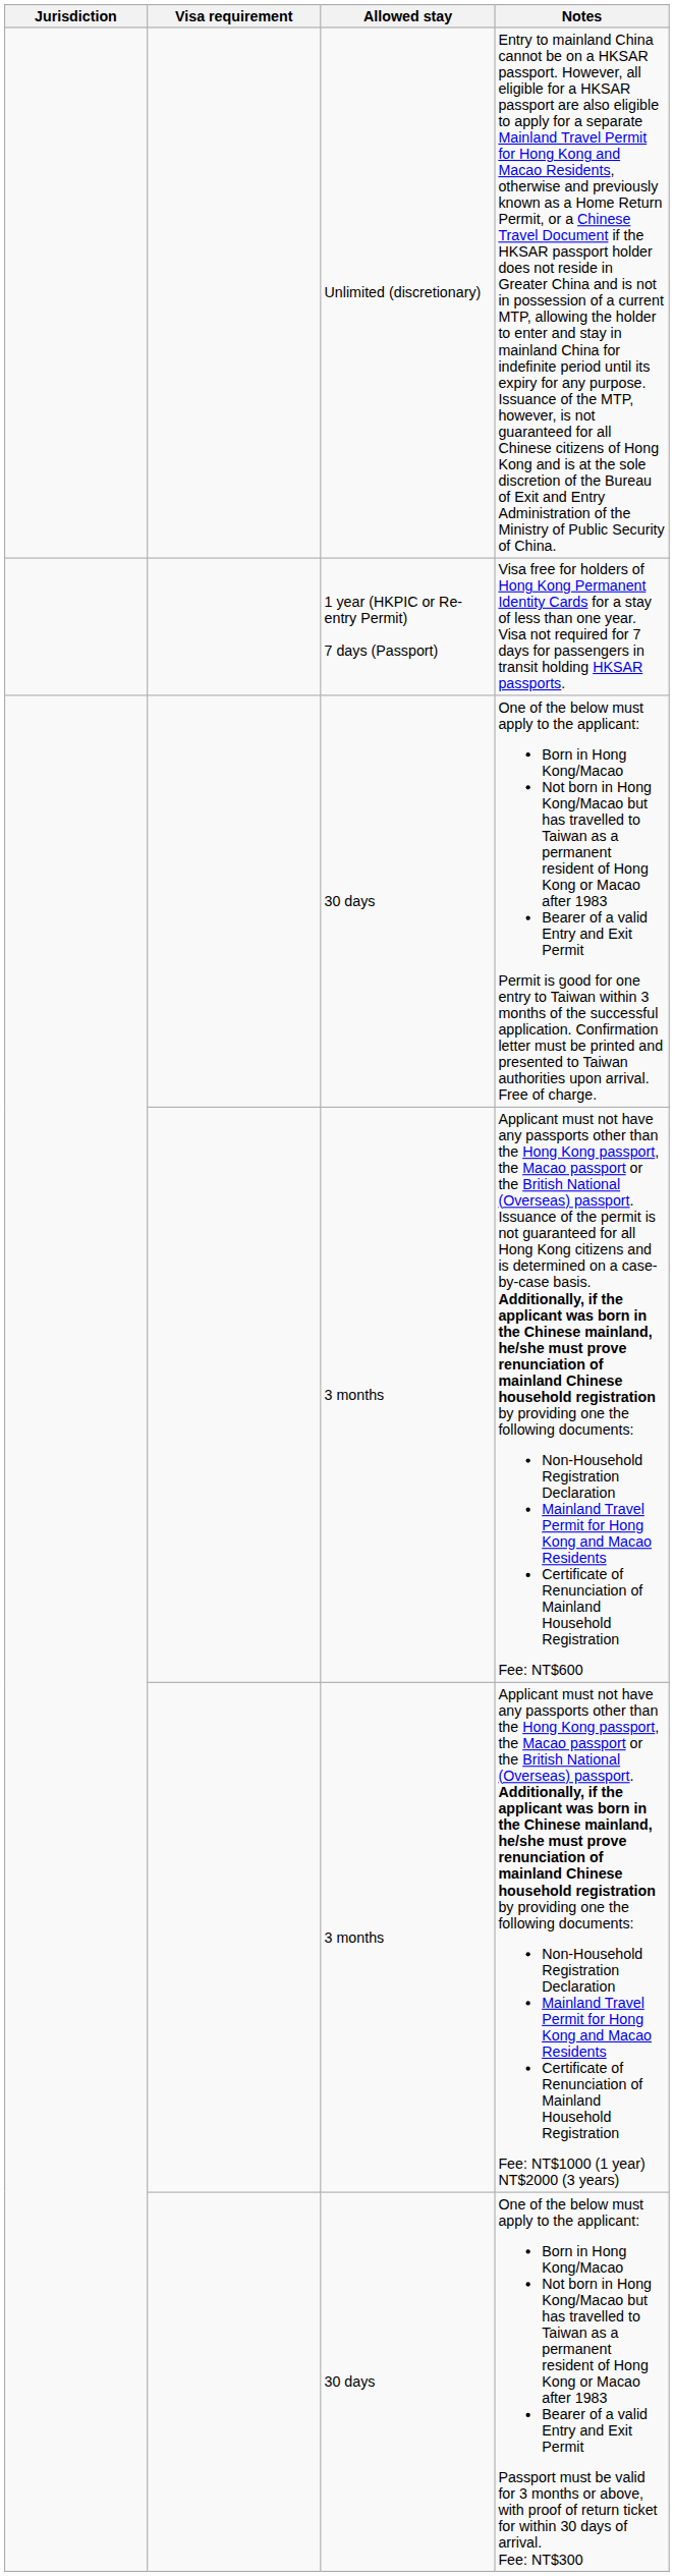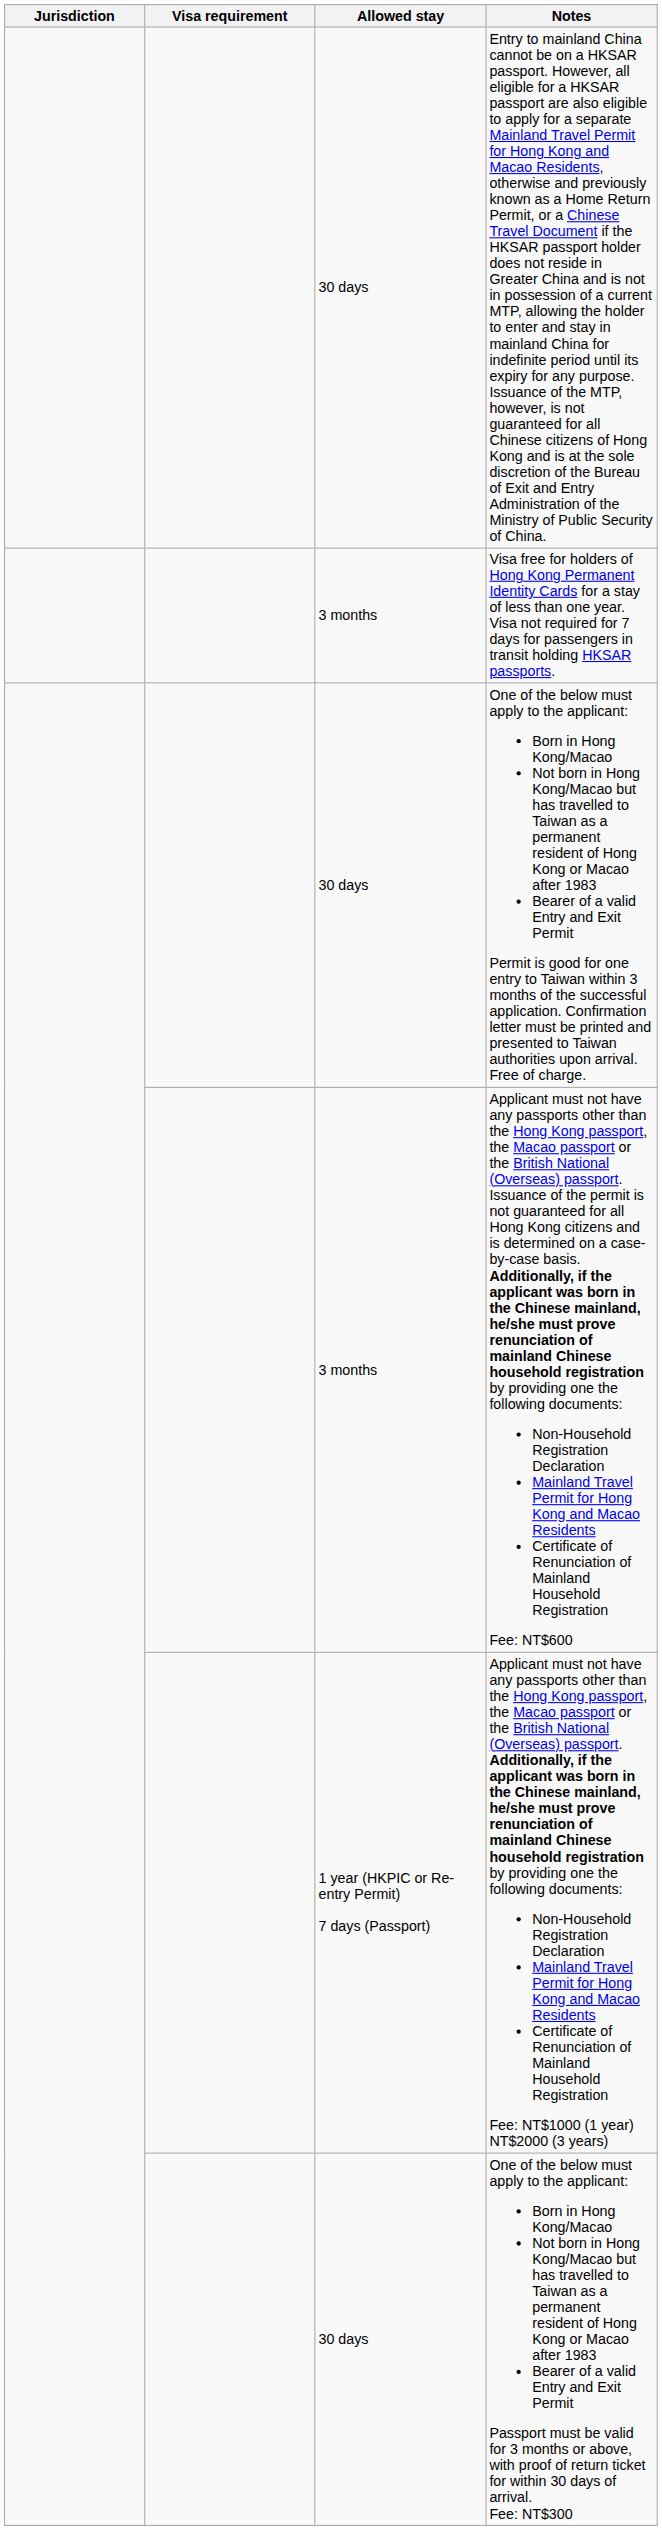row 2 | Allowed stay: Unlimited (discretionary) -> 30 days
row 3 | Allowed stay: 1 year (HKPIC or Re-entry Permit) 7 days (Passport) -> 3 months
row 6 | Allowed stay: 3 months -> 1 year (HKPIC or Re-entry Permit) 7 days (Passport)
